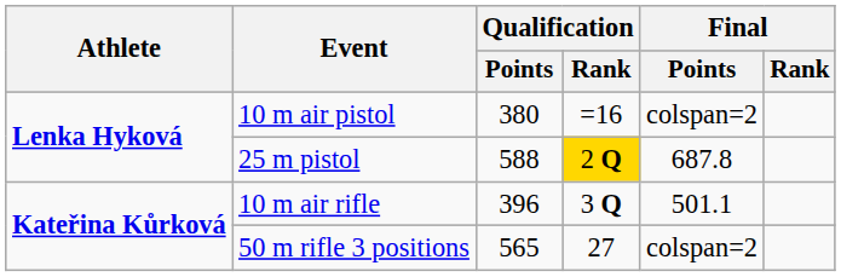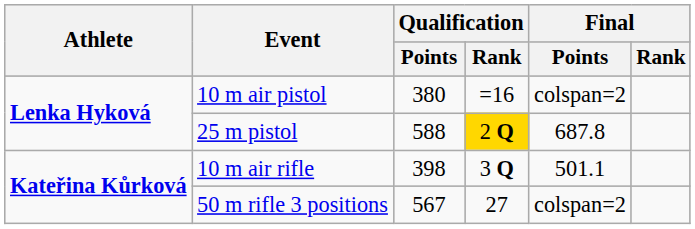10 m air rifle | Qualification / Points: 396 -> 398
50 m rifle 3 positions | Qualification / Points: 565 -> 567
